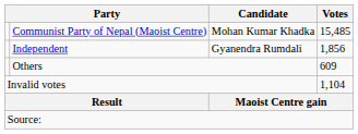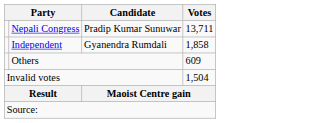- row: Communist Party of Nepal (Maoist Centre) | Mohan Kumar Khadka | 15,485
+ row: Nepali Congress | Pradip Kumar Sunuwar | 13,711
Independent | Votes: 1,856 -> 1,858
Invalid votes | Votes: 1,104 -> 1,504
